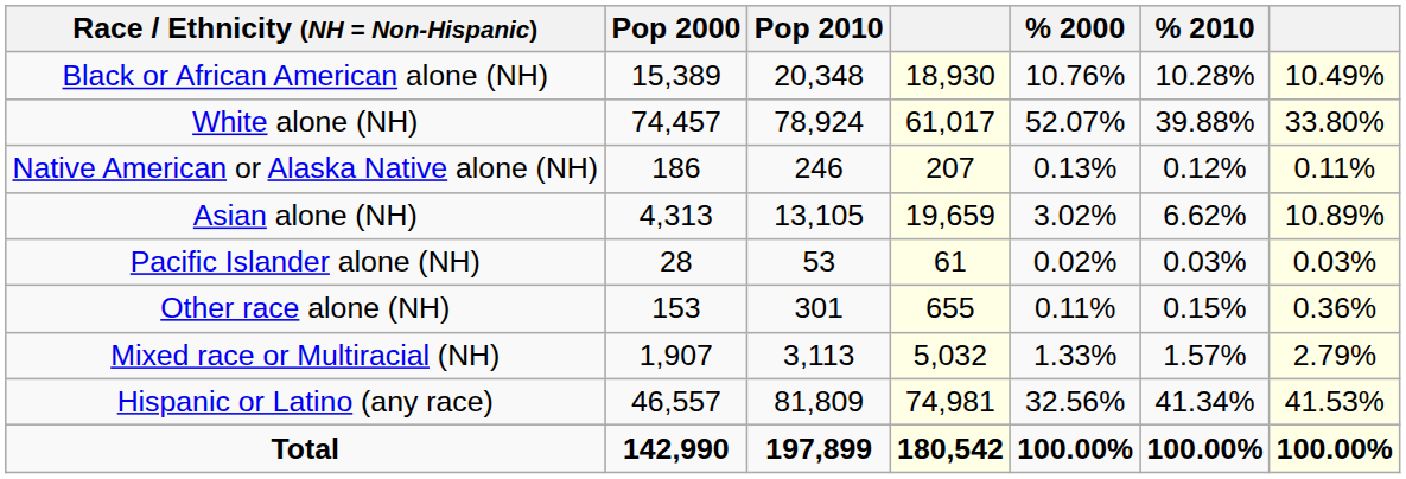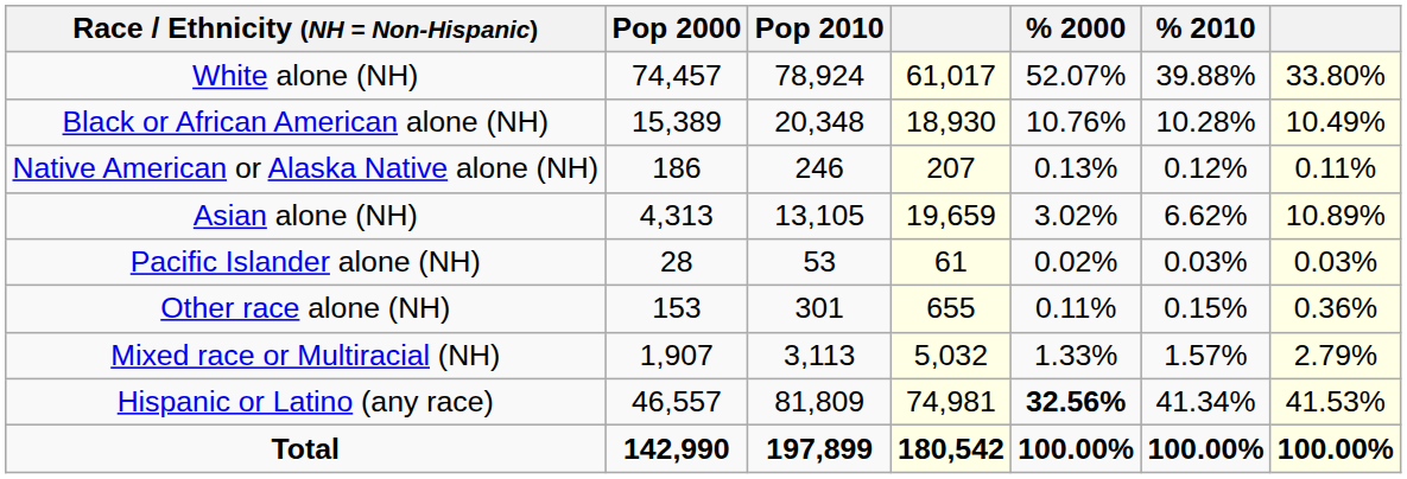rows swapped: White alone (NH) <-> Black or African American alone (NH)
Hispanic or Latino (any race) | % 2000: normal -> bold
